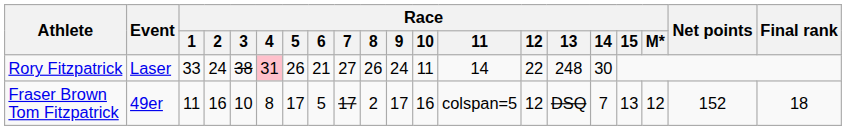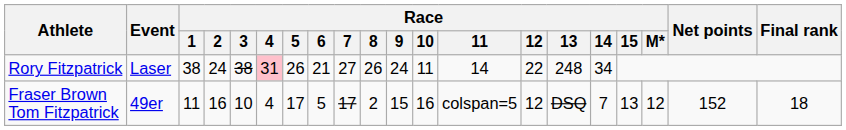Rory Fitzpatrick | Race / 1: 33 -> 38
Rory Fitzpatrick | Race / 14: 30 -> 34
Fraser Brown Tom Fitzpatrick | Race / 4: 8 -> 4
Fraser Brown Tom Fitzpatrick | Race / 9: 17 -> 15
